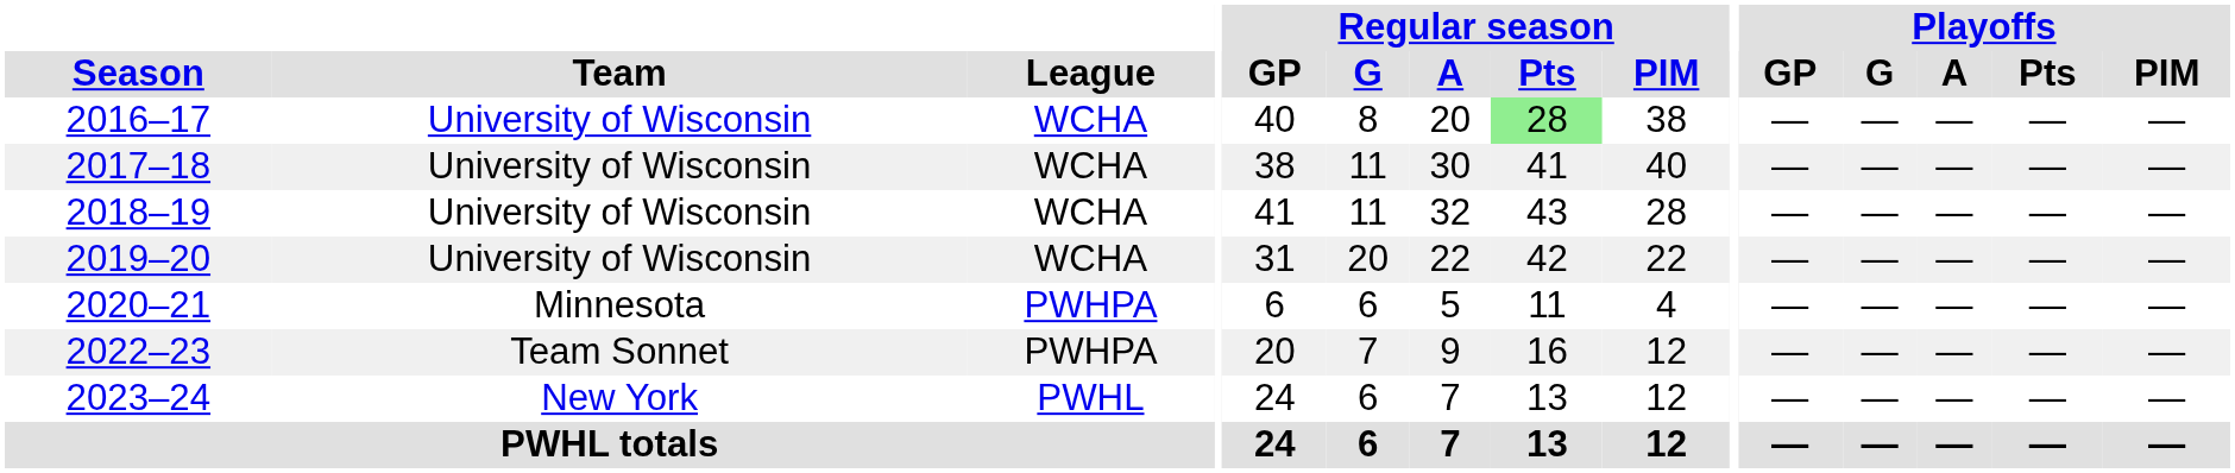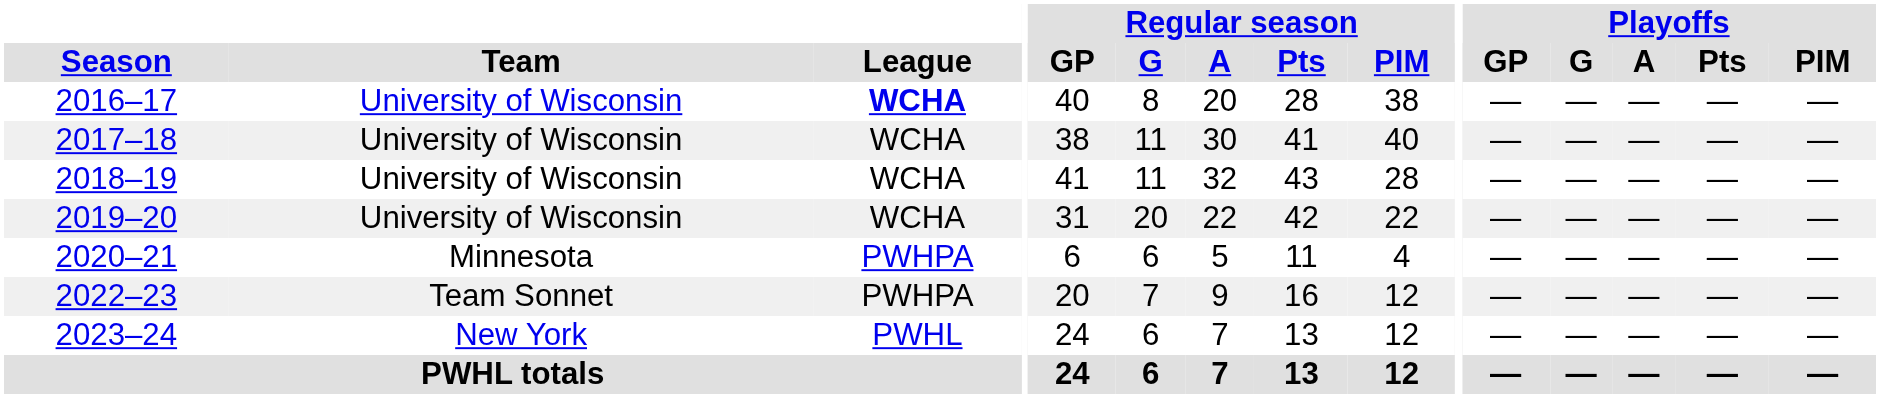2016–17 | League: normal -> bold
2016–17 | Regular season / Pts: lightgreen background -> no background
